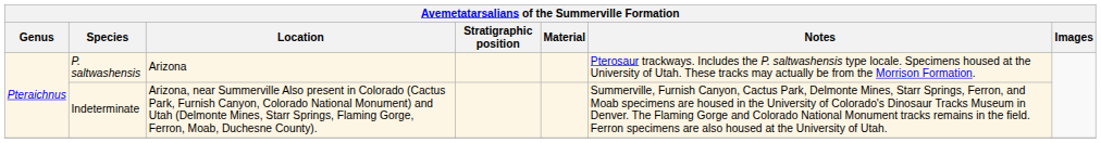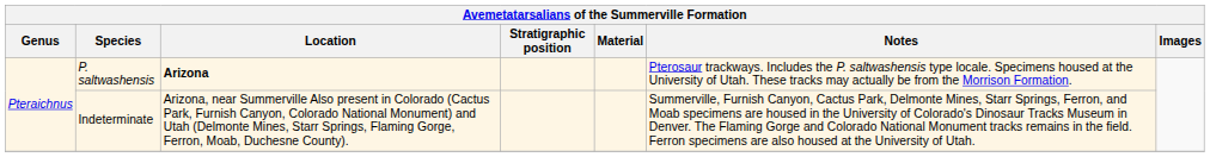P. saltwashensis | Location: normal -> bold
